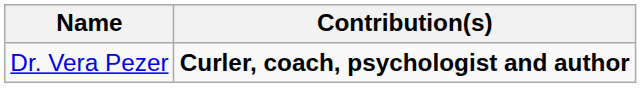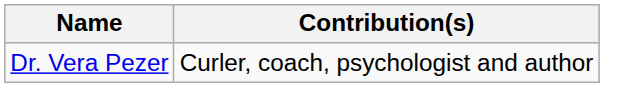Dr. Vera Pezer | Contribution(s): bold -> normal
